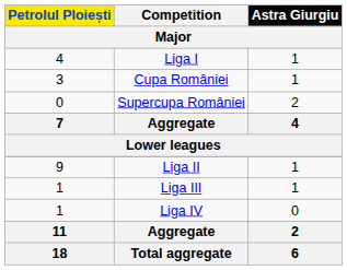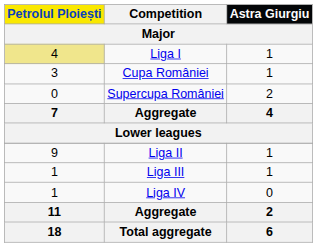Liga I | Petrolul Ploiești: no background -> khaki background
